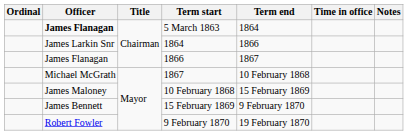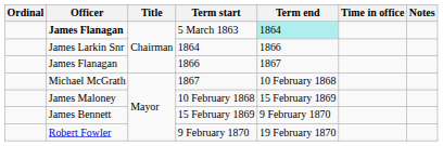5 March 1863 | Term end: no background -> paleturquoise background
